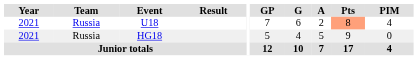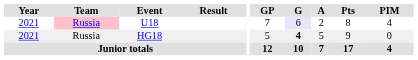U18 | Team: no background -> pink background
U18 | G: no background -> lavender background
U18 | Pts: lightsalmon background -> no background
HG18 | G: normal -> bold
